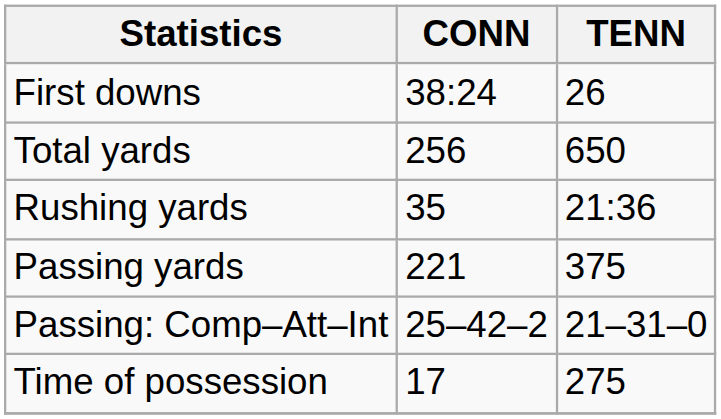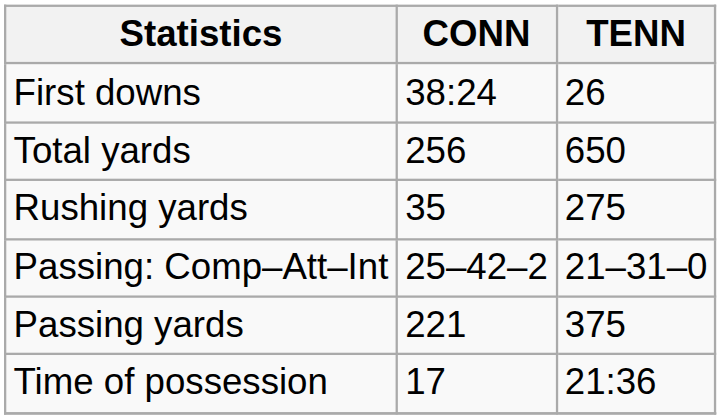Rushing yards | TENN: 21:36 -> 275
rows swapped: Passing yards <-> Passing: Comp–Att–Int
Time of possession | TENN: 275 -> 21:36
